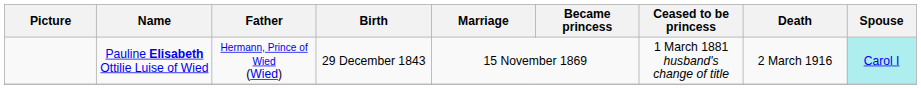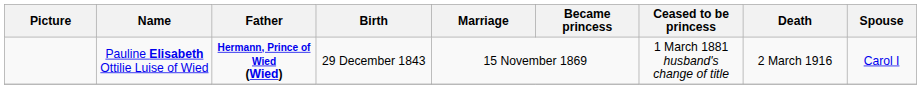Pauline Elisabeth Ottilie Luise of Wied | Father: normal -> bold
Pauline Elisabeth Ottilie Luise of Wied | Spouse: paleturquoise background -> no background
